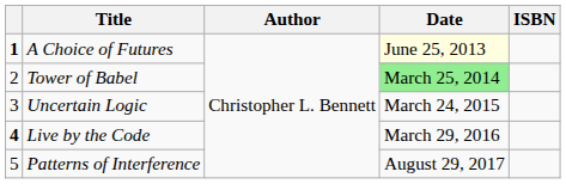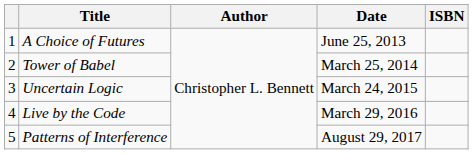A Choice of Futures | column 1: bold -> normal
A Choice of Futures | Date: lightyellow background -> no background
Tower of Babel | Date: lightgreen background -> no background
Live by the Code | column 1: bold -> normal
